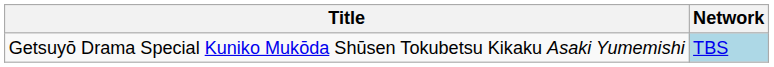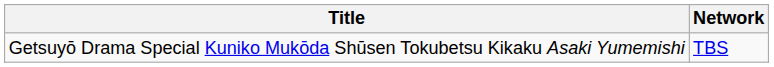row 2 | Network: lightblue background -> no background
